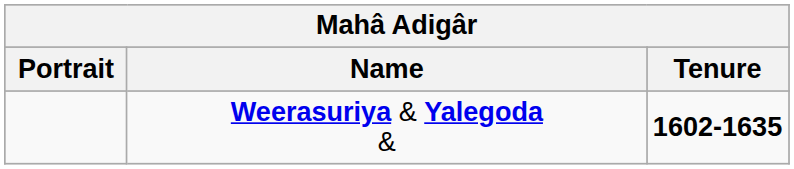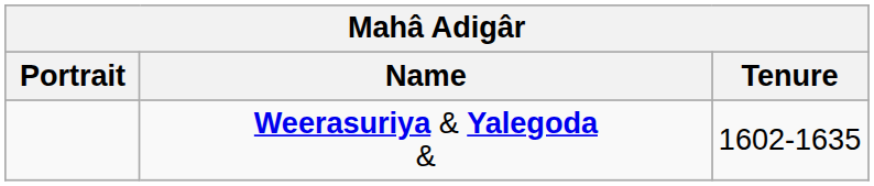Weerasuriya & Yalegoda & | Tenure: bold -> normal
